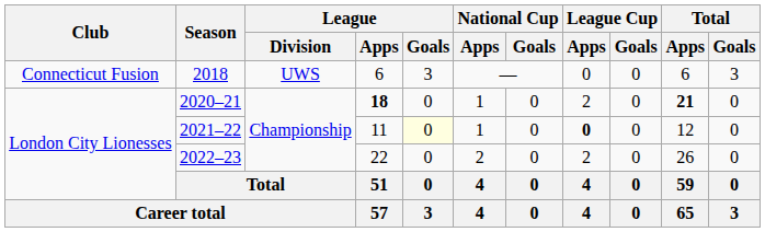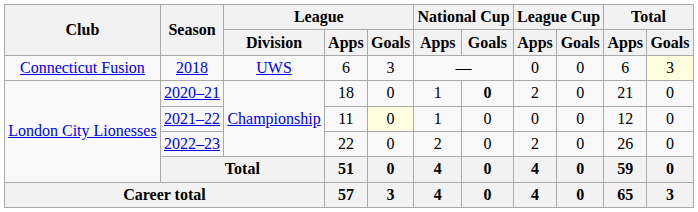2018 | Total / Goals: no background -> lightyellow background
2020–21 | League / Apps: bold -> normal
2020–21 | National Cup / Goals: normal -> bold
2020–21 | Total / Apps: bold -> normal
2021–22 | League Cup / Apps: bold -> normal
